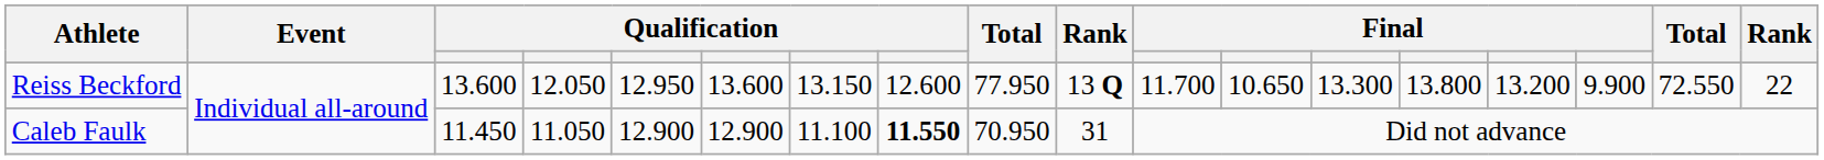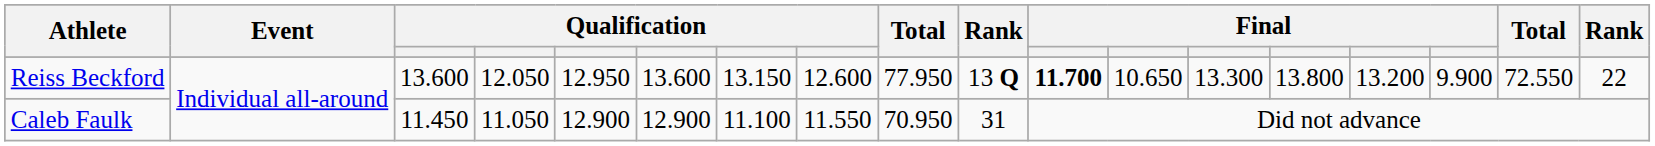row 3 | column 11: normal -> bold
row 4 | column 8: bold -> normal
